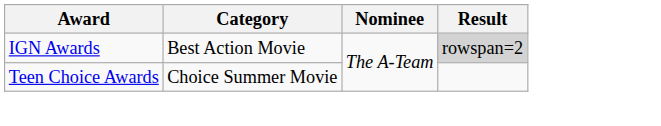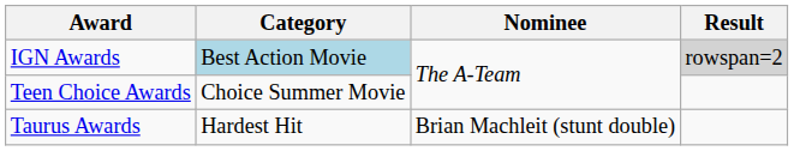IGN Awards | Category: no background -> lightblue background
+ row: Taurus Awards | Hardest Hit | Brian Machleit (stunt double)
